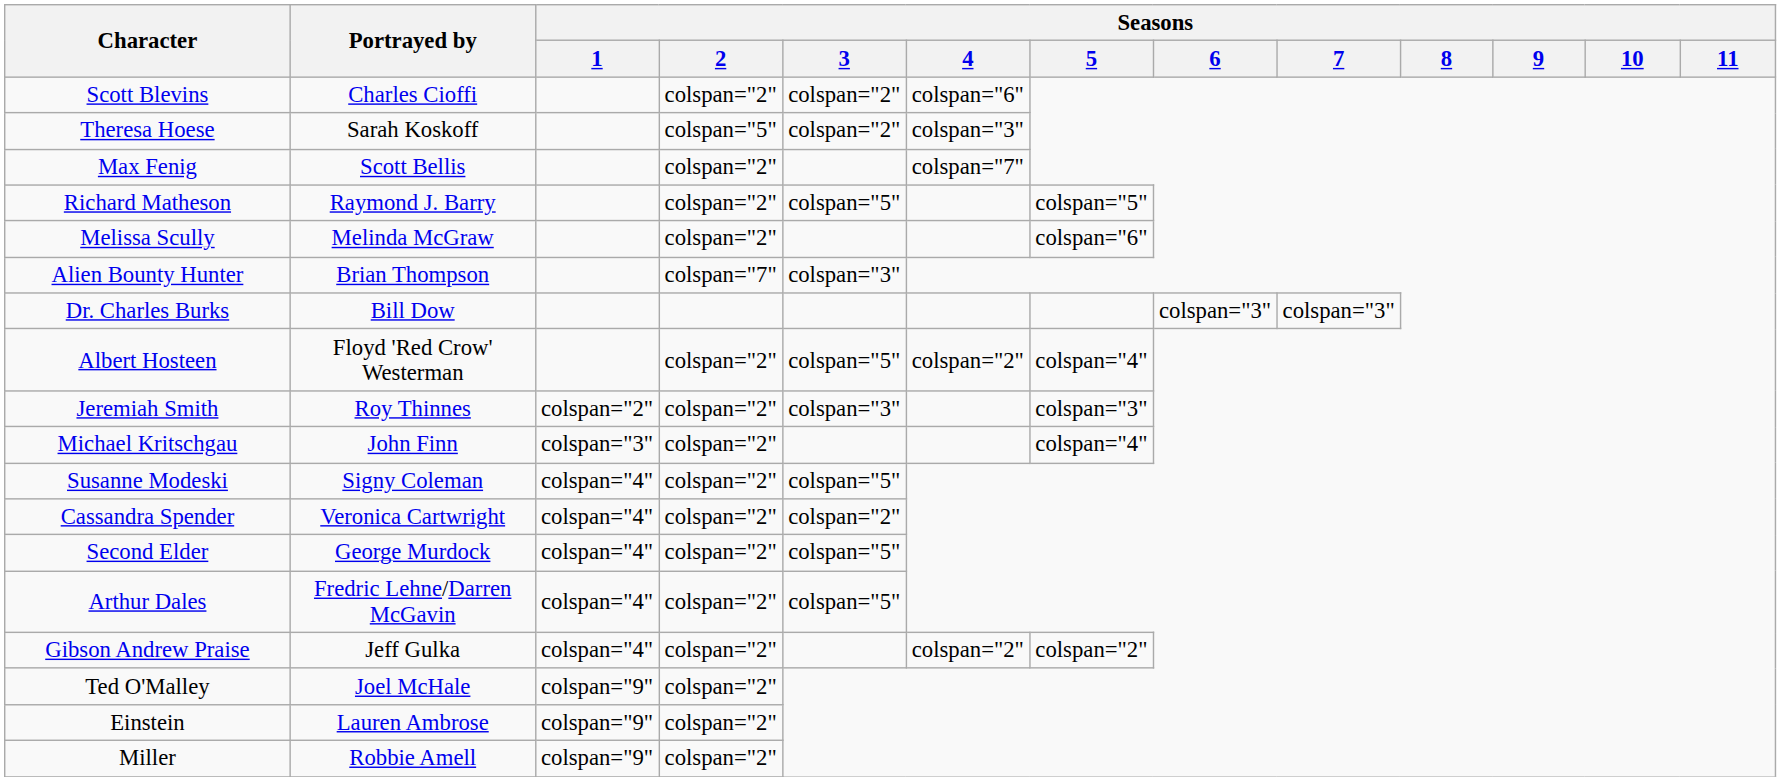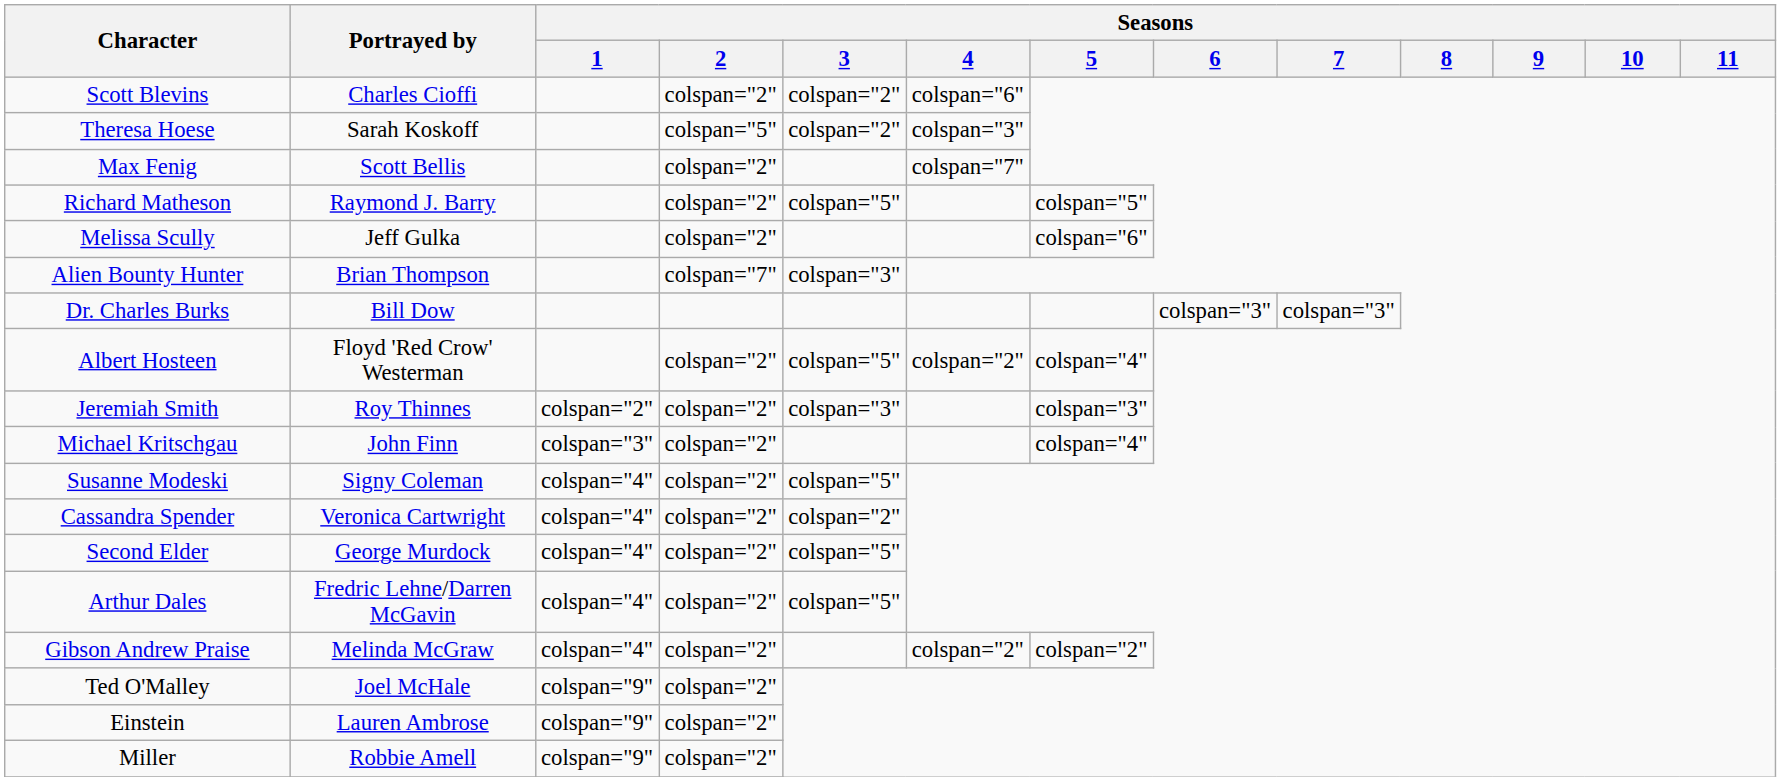Melissa Scully | Portrayed by: Melinda McGraw -> Jeff Gulka
Gibson Andrew Praise | Portrayed by: Jeff Gulka -> Melinda McGraw
